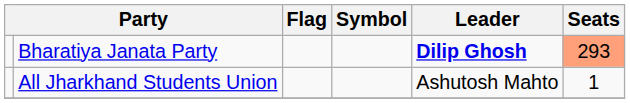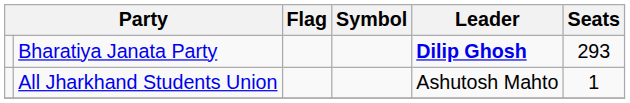Bharatiya Janata Party | Seats: lightsalmon background -> no background
